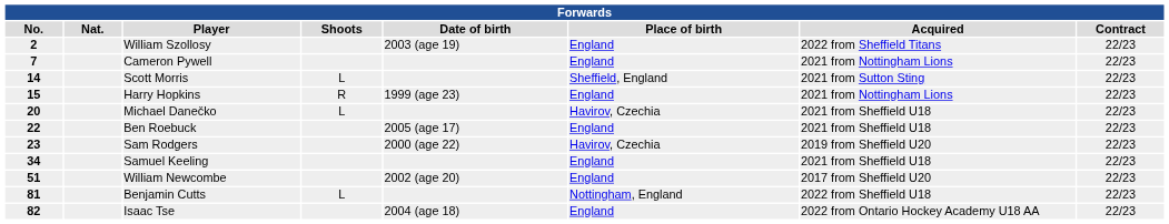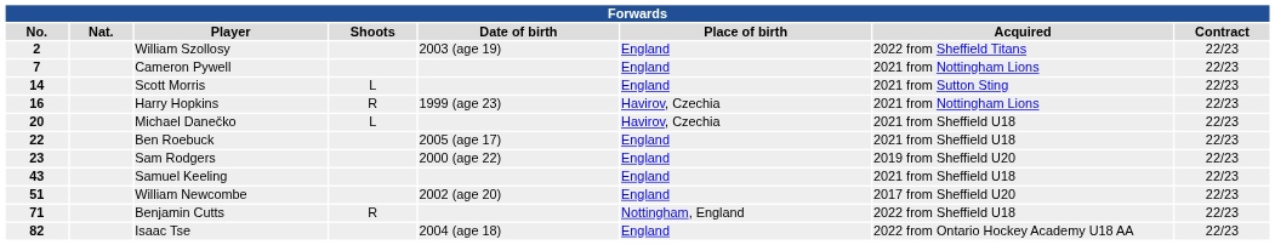Scott Morris | Place of birth: Sheffield, England -> England
Harry Hopkins | No.: 15 -> 16
Harry Hopkins | Place of birth: England -> Havirov, Czechia
Sam Rodgers | Place of birth: Havirov, Czechia -> England
Samuel Keeling | No.: 34 -> 43
Benjamin Cutts | No.: 81 -> 71
Benjamin Cutts | Shoots: L -> R
